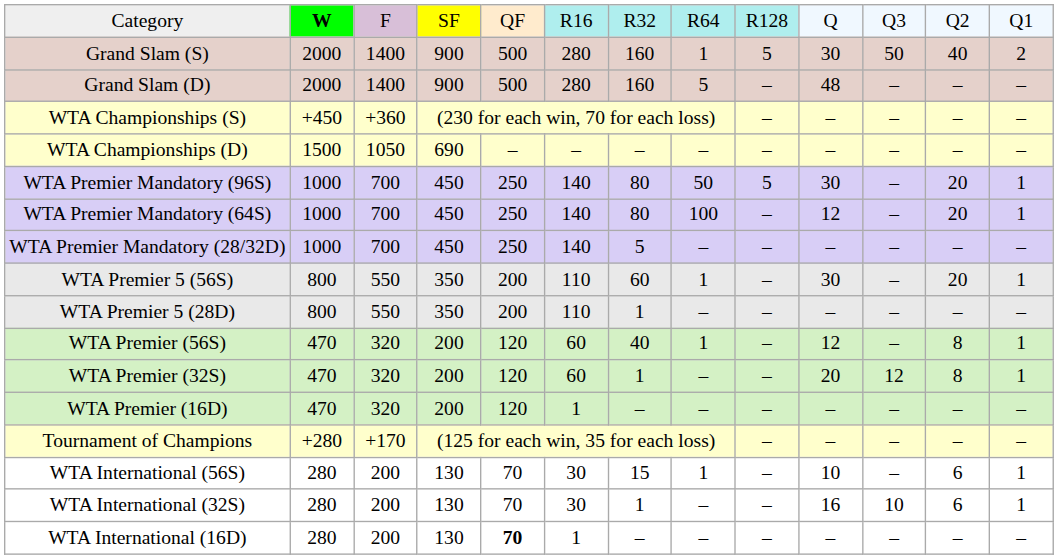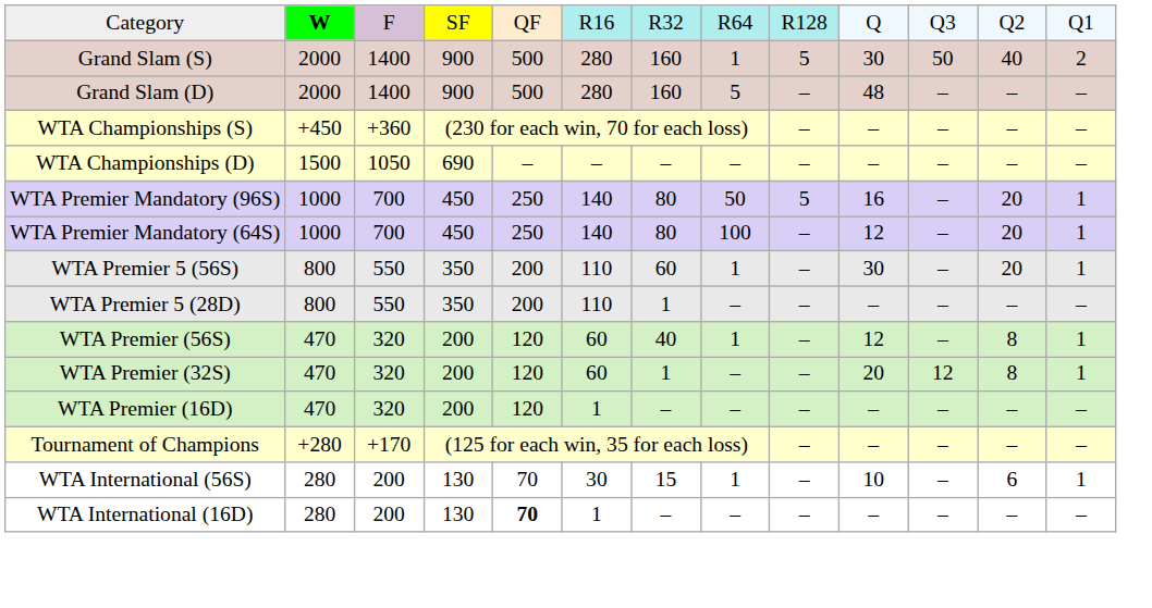WTA Premier Mandatory (96S) | column 10: 30 -> 16
- row: WTA Premier Mandatory (28/32D) | 1000 | 700 | 450 | 250 | 140 | 5 | – | – | – | – | – | –
- row: WTA International (32S) | 280 | 200 | 130 | 70 | 30 | 1 | – | – | 16 | 10 | 6 | 1
